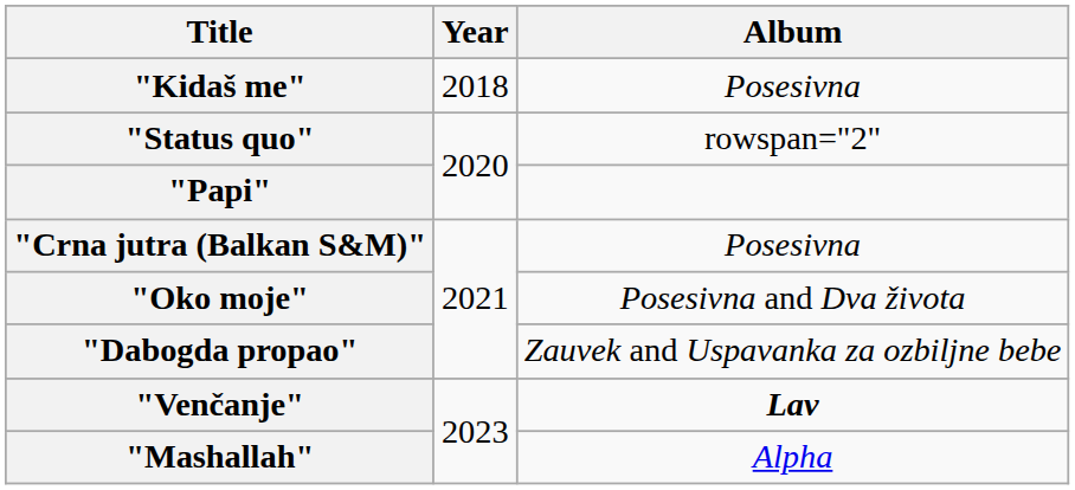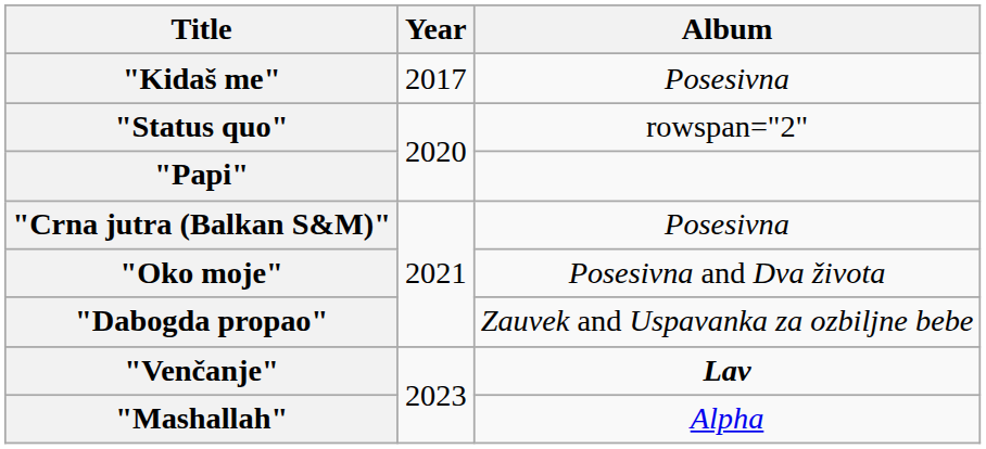"Kidaš me" | Year: 2018 -> 2017
